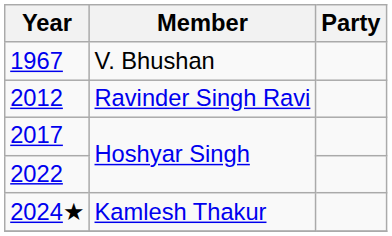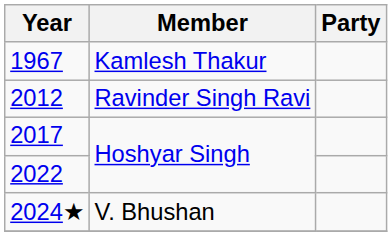1967 | Member: V. Bhushan -> Kamlesh Thakur
2024★ | Member: Kamlesh Thakur -> V. Bhushan
